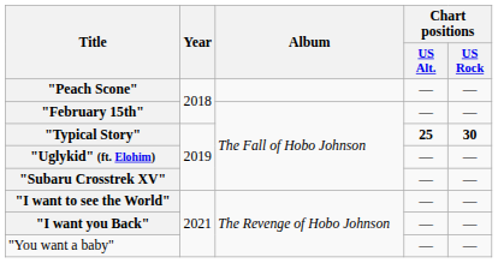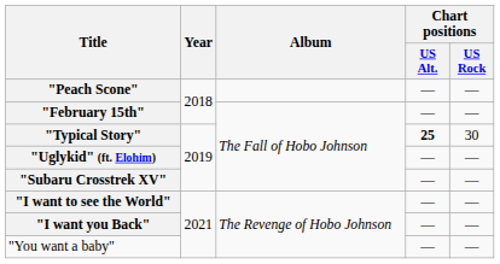"Typical Story" | Chart positions / US Rock: bold -> normal
